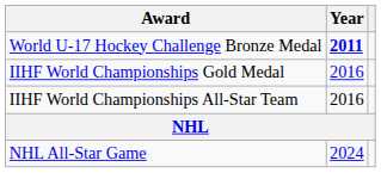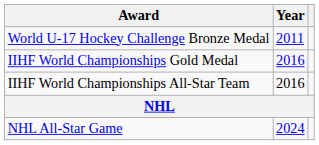World U-17 Hockey Challenge Bronze Medal | Year: bold -> normal
